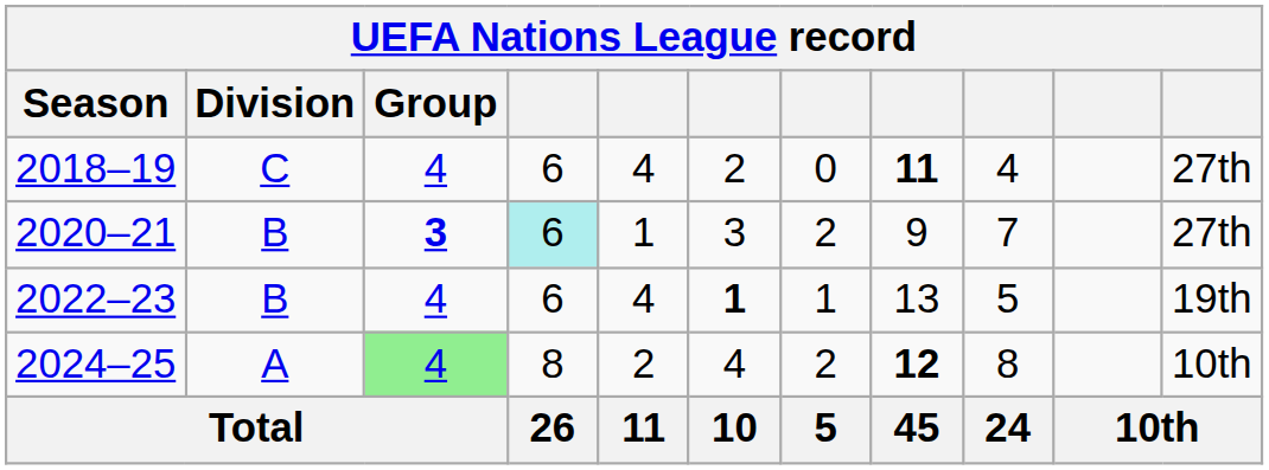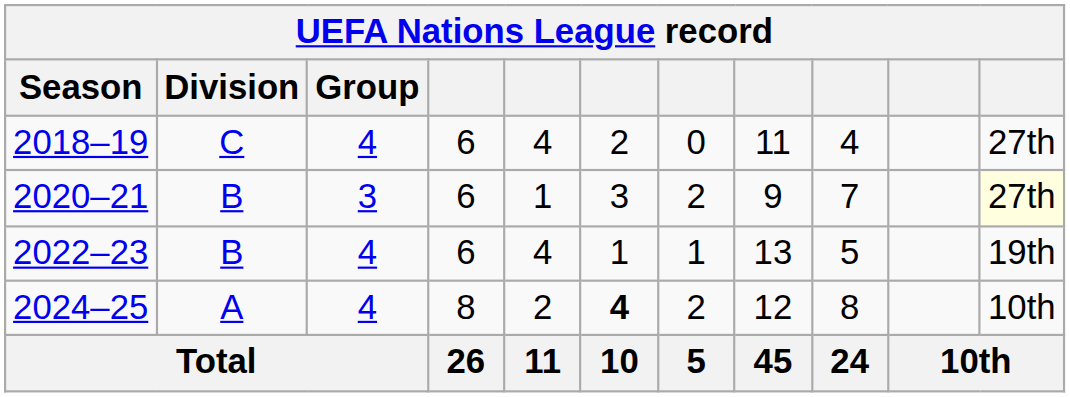2018–19 | column 8: bold -> normal
2020–21 | Group: bold -> normal
2020–21 | column 4: paleturquoise background -> no background
2020–21 | column 11: no background -> lightyellow background
2022–23 | column 6: bold -> normal
2024–25 | Group: lightgreen background -> no background
2024–25 | column 6: normal -> bold
2024–25 | column 8: bold -> normal
